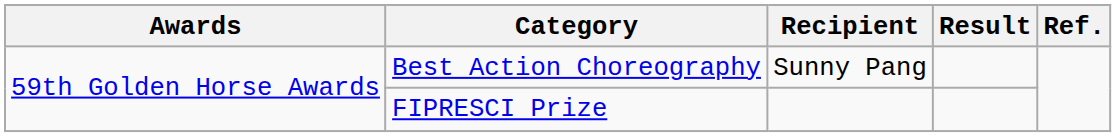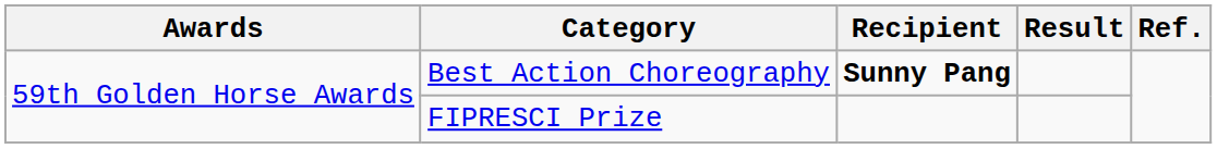Best Action Choreography | Recipient: normal -> bold
